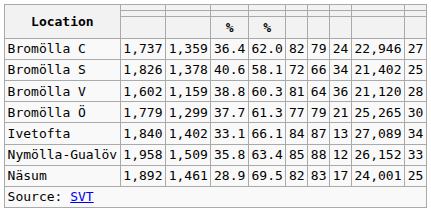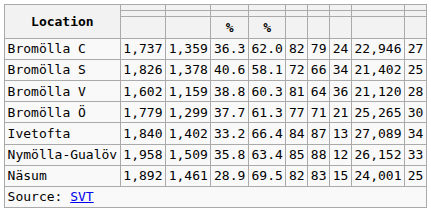Bromölla C | column 4: 36.4 -> 36.3
Bromölla Ö | column 7: 79 -> 71
Ivetofta | column 4: 33.1 -> 33.2
Ivetofta | column 5: 66.1 -> 66.4
Näsum | column 8: 17 -> 15
